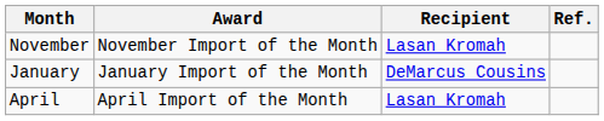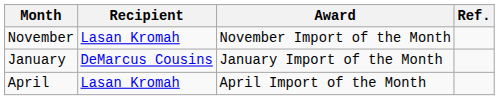columns swapped: Recipient <-> Award
